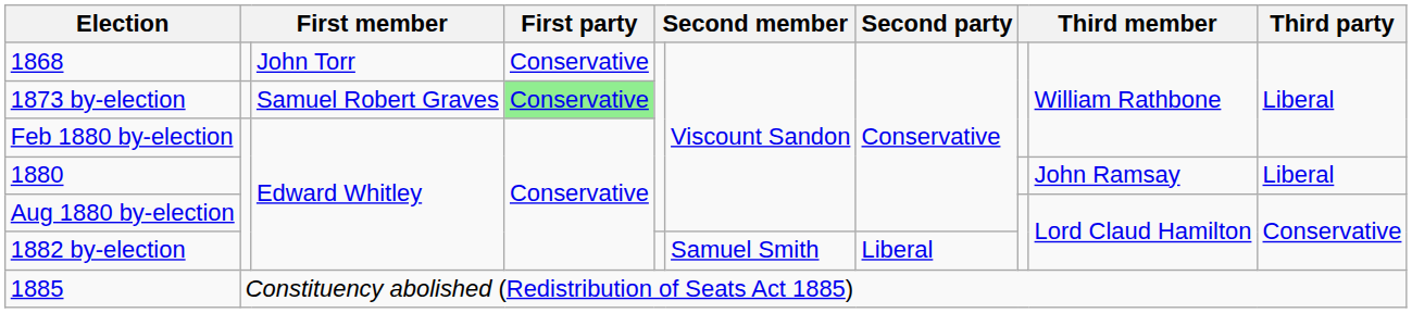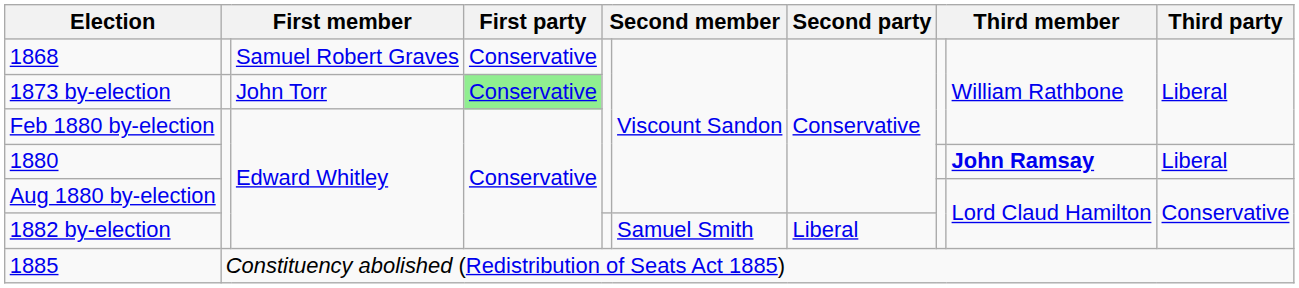1868 | column 3: John Torr -> Samuel Robert Graves
1873 by-election | column 3: Samuel Robert Graves -> John Torr
1880 | column 9: normal -> bold
